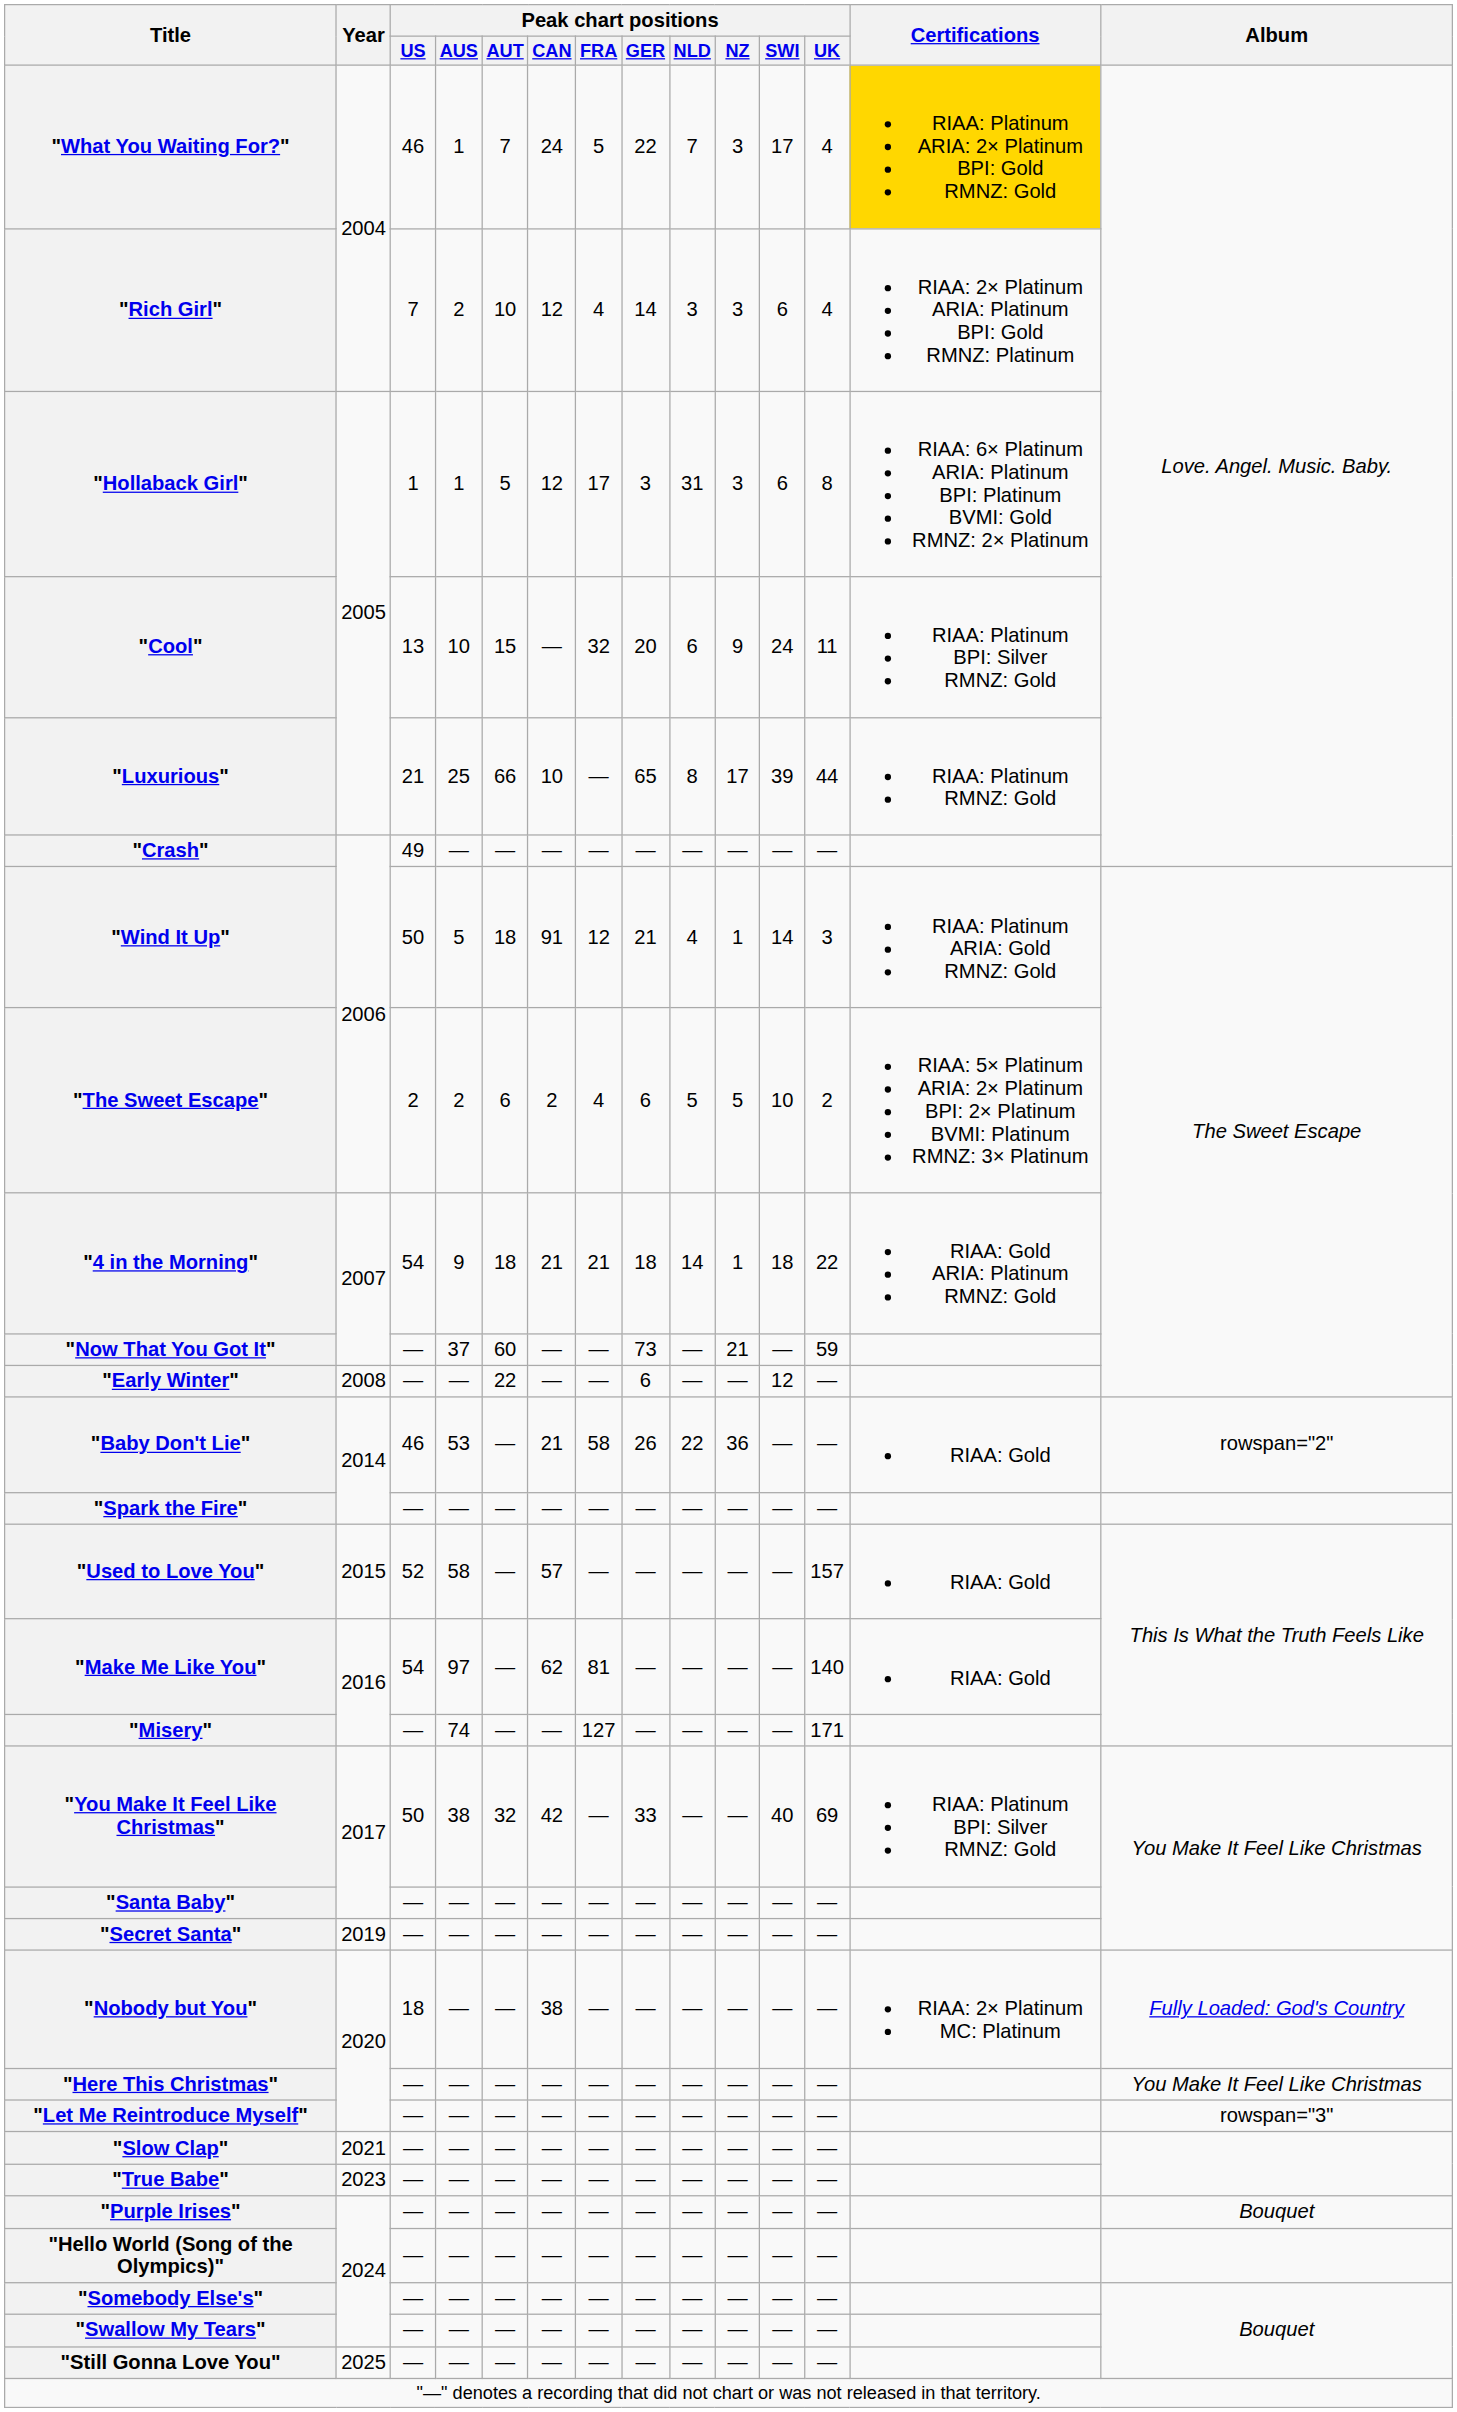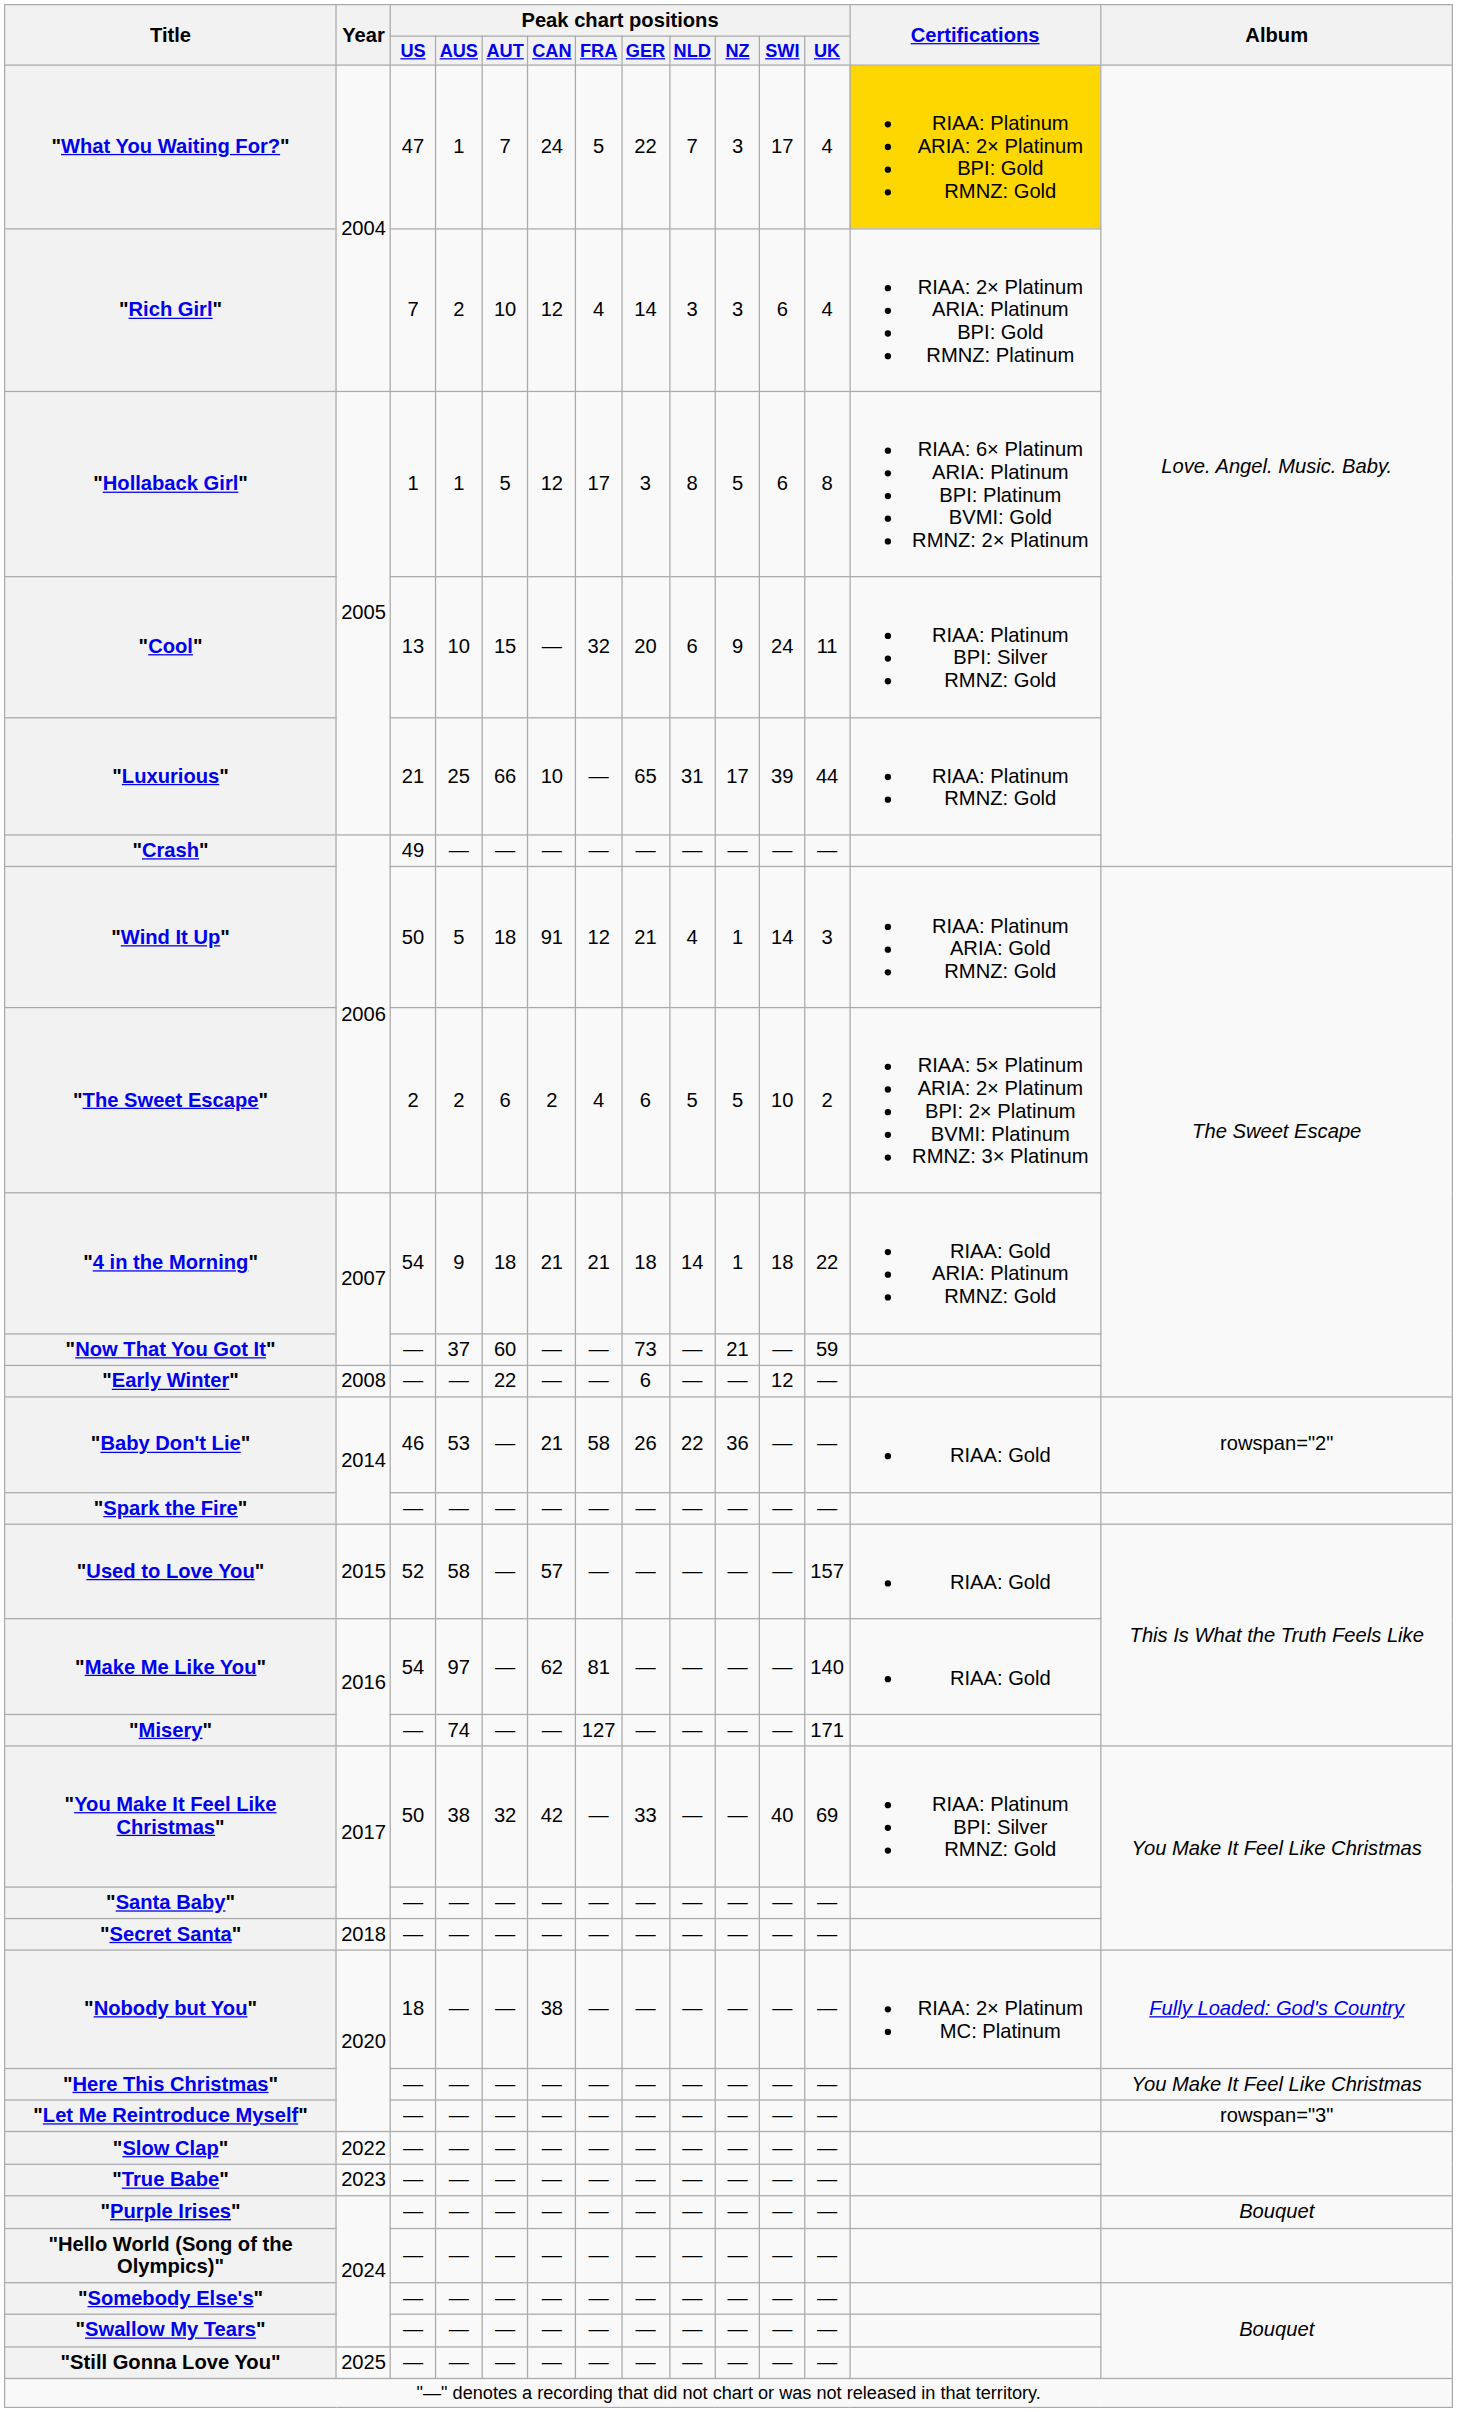"What You Waiting For?" | Peak chart positions / US: 46 -> 47
"Hollaback Girl" | Peak chart positions / NLD: 31 -> 8
"Hollaback Girl" | Peak chart positions / NZ: 3 -> 5
"Luxurious" | Peak chart positions / NLD: 8 -> 31
"Secret Santa" | Year: 2019 -> 2018
"Slow Clap" | Year: 2021 -> 2022
